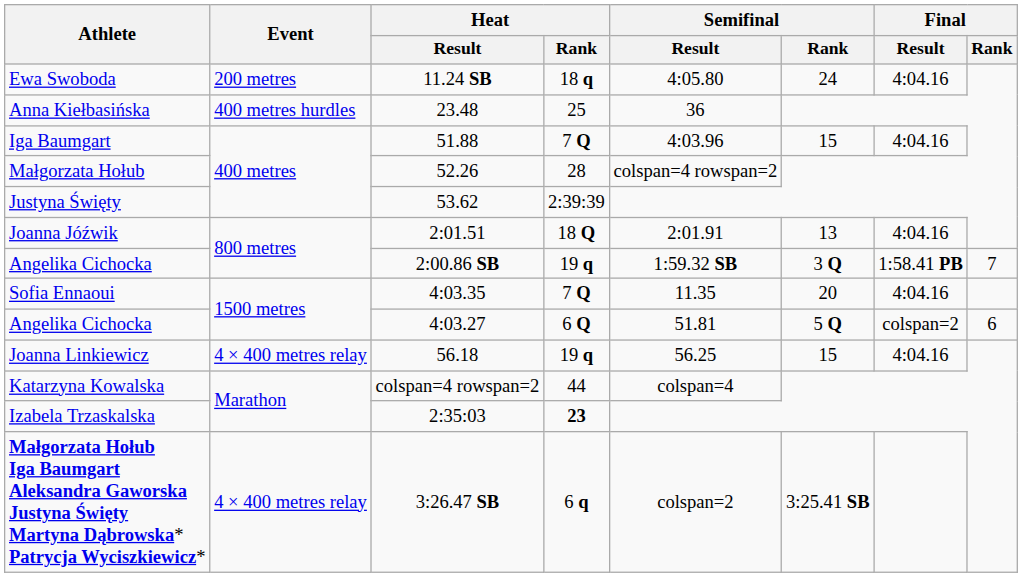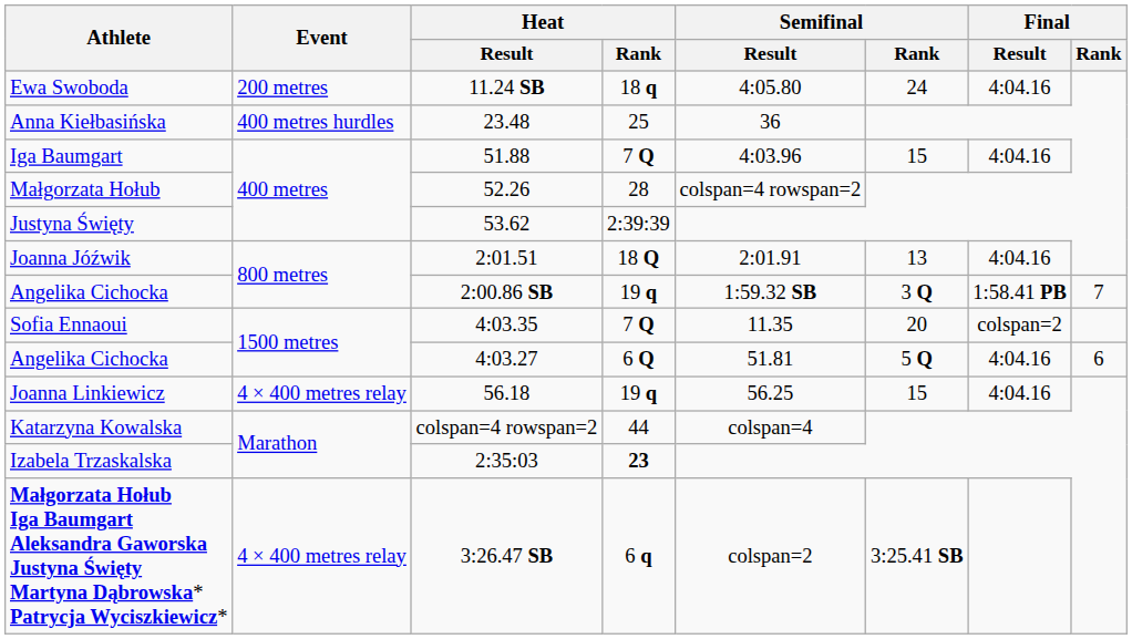Sofia Ennaoui | Final / Result: 4:04.16 -> colspan=2
Angelika Cichocka / 4:03.27 | Final / Result: colspan=2 -> 4:04.16
